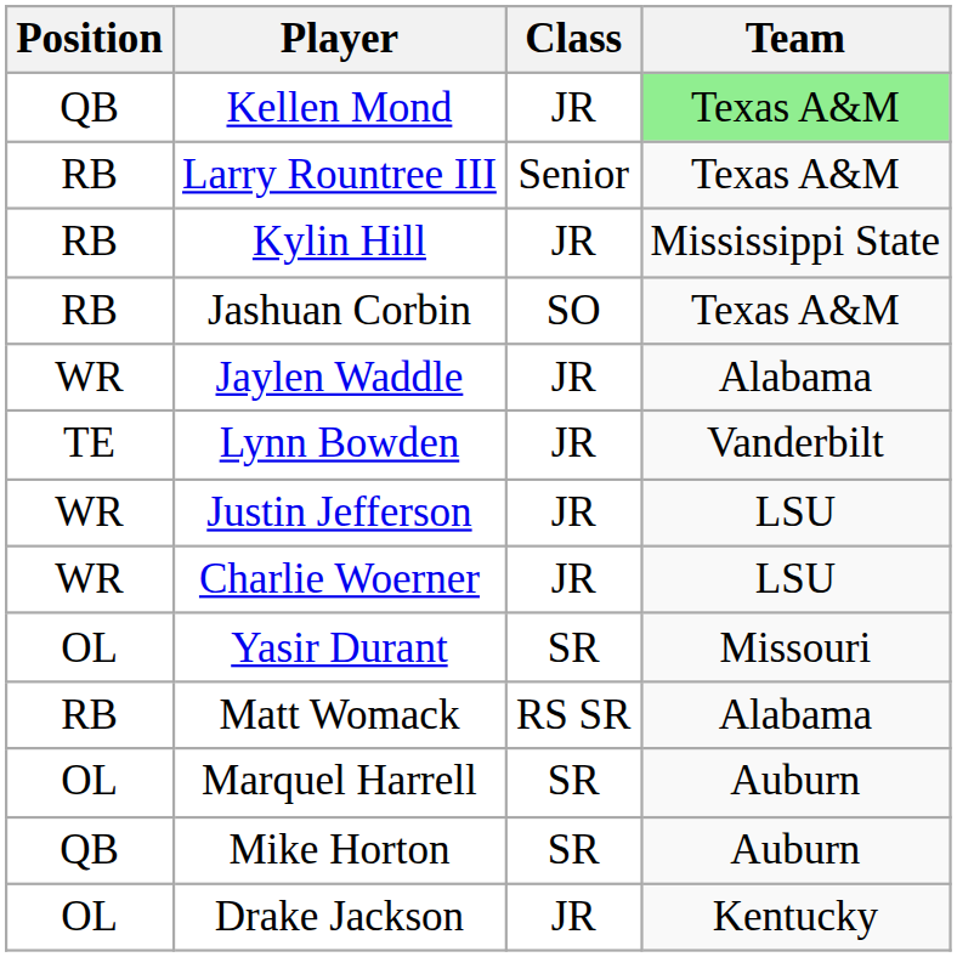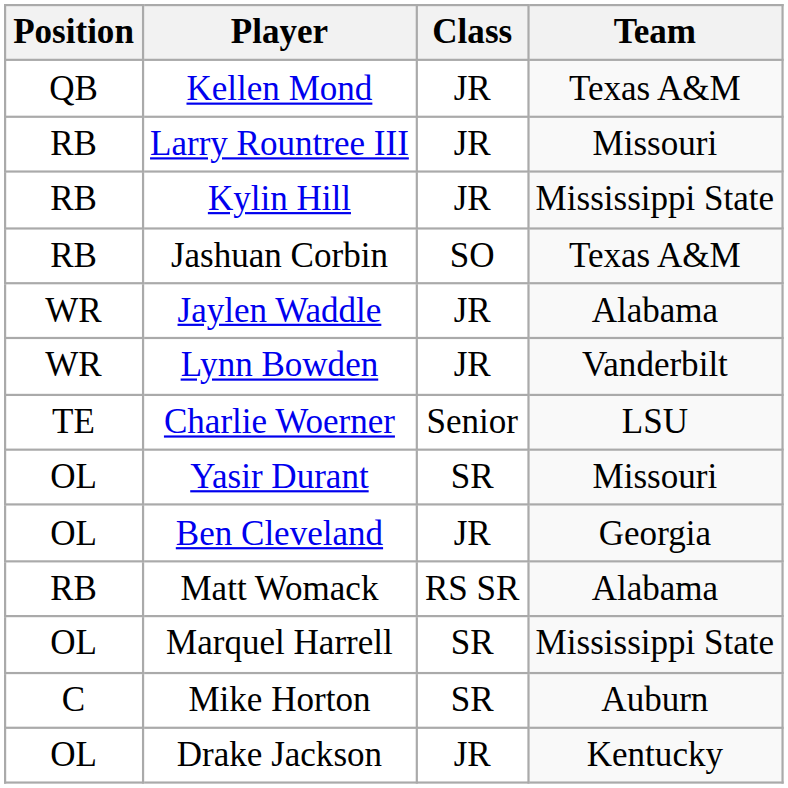Kellen Mond | Team: lightgreen background -> no background
Larry Rountree III | Class: Senior -> JR
Larry Rountree III | Team: Texas A&M -> Missouri
Lynn Bowden | Position: TE -> WR
- row: WR | Justin Jefferson | JR | LSU
Charlie Woerner | Position: WR -> TE
Charlie Woerner | Class: JR -> Senior
+ row: OL | Ben Cleveland | JR | Georgia
Marquel Harrell | Team: Auburn -> Mississippi State
Mike Horton | Position: QB -> C
